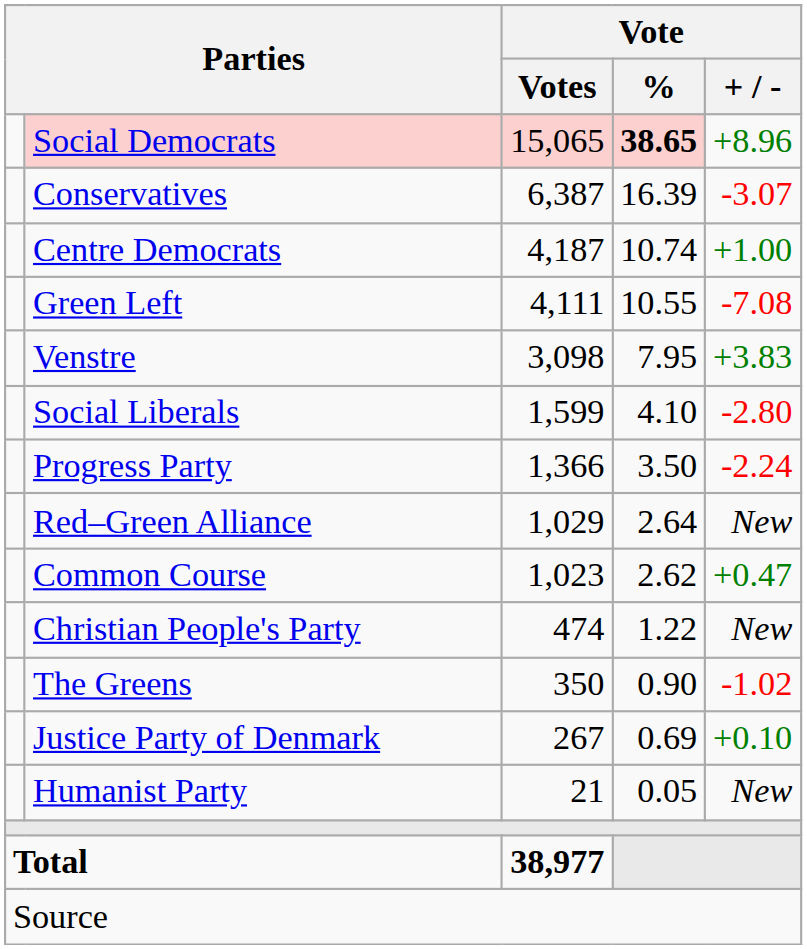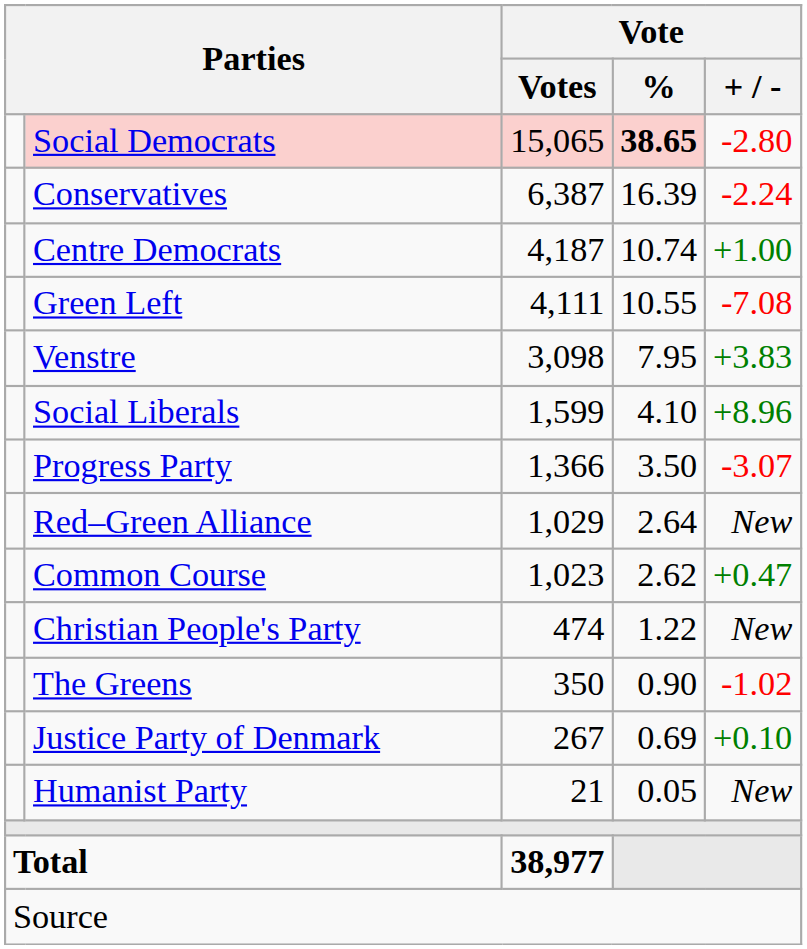Social Democrats | Vote / + / -: +8.96 -> -2.80
Conservatives | Vote / + / -: -3.07 -> -2.24
Social Liberals | Vote / + / -: -2.80 -> +8.96
Progress Party | Vote / + / -: -2.24 -> -3.07
